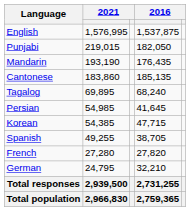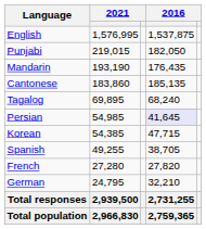Persian | column 4: no background -> lavender background
